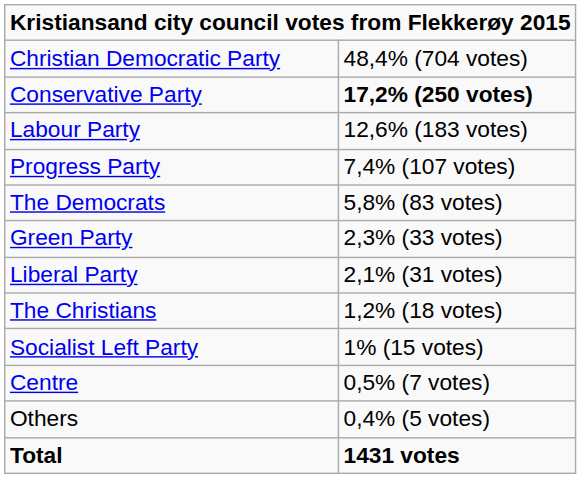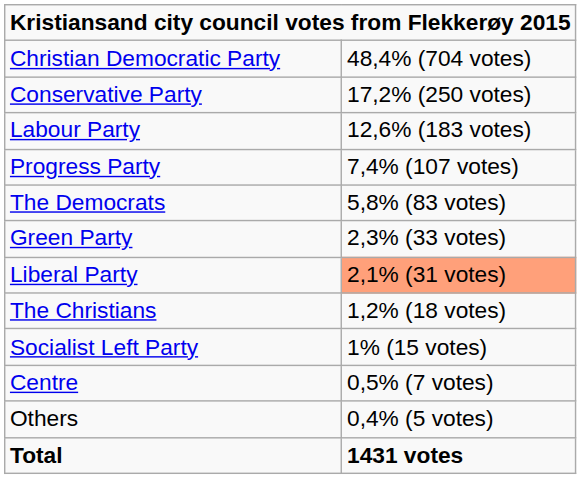Conservative Party | column 2: bold -> normal
Liberal Party | column 2: no background -> lightsalmon background
